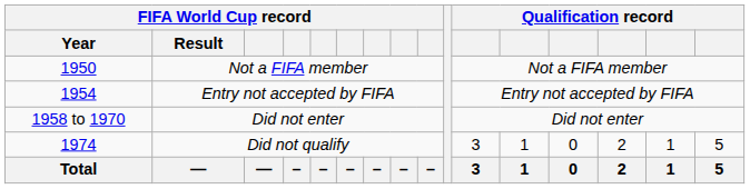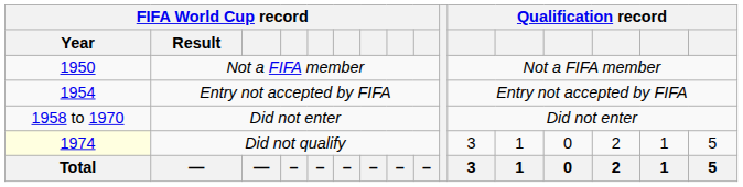Did not qualify | FIFA World Cup record / Year: no background -> lightyellow background
